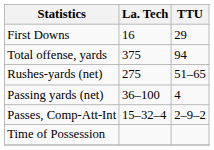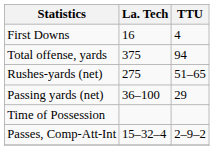First Downs | TTU: 29 -> 4
Passing yards (net) | TTU: 4 -> 29
rows swapped: Passes, Comp-Att-Int <-> Time of Possession
